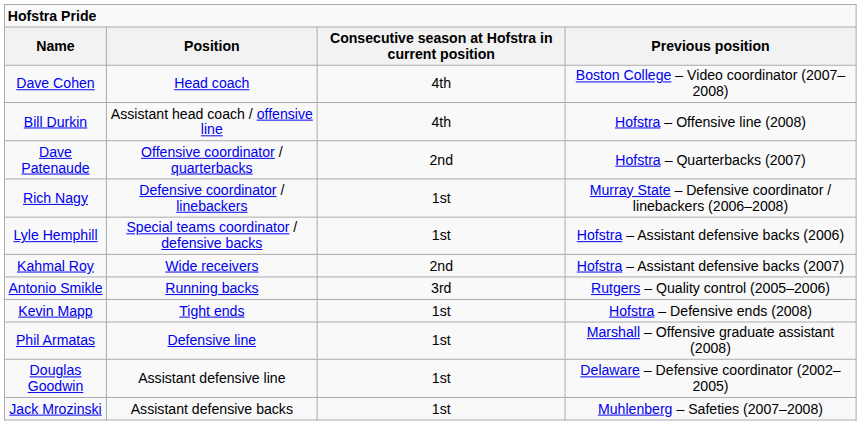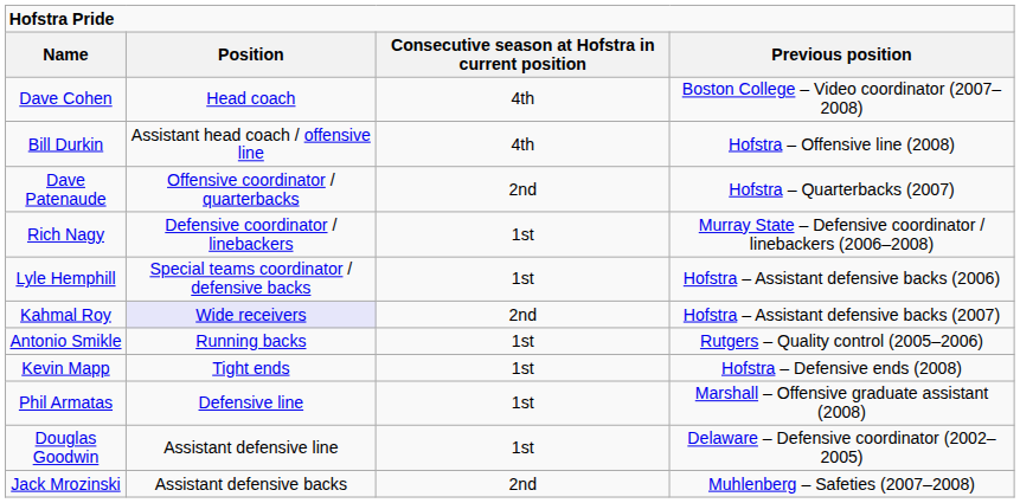Kahmal Roy | Position: no background -> lavender background
Antonio Smikle | Consecutive season at Hofstra in current position: 3rd -> 1st
Jack Mrozinski | Consecutive season at Hofstra in current position: 1st -> 2nd
